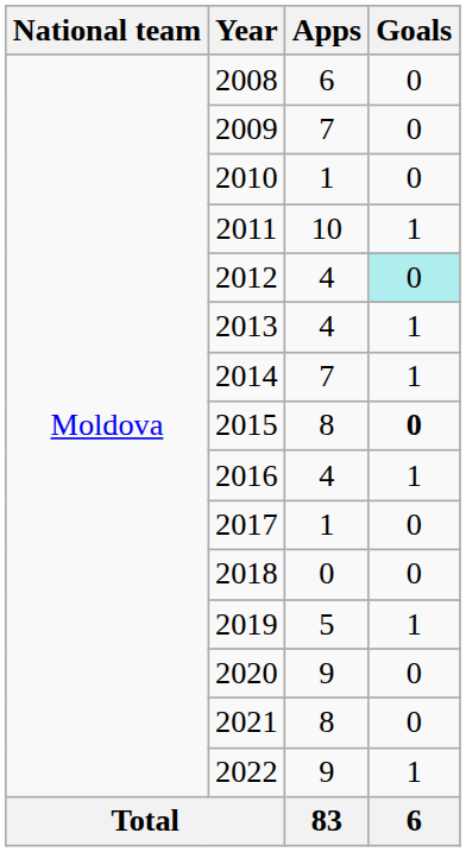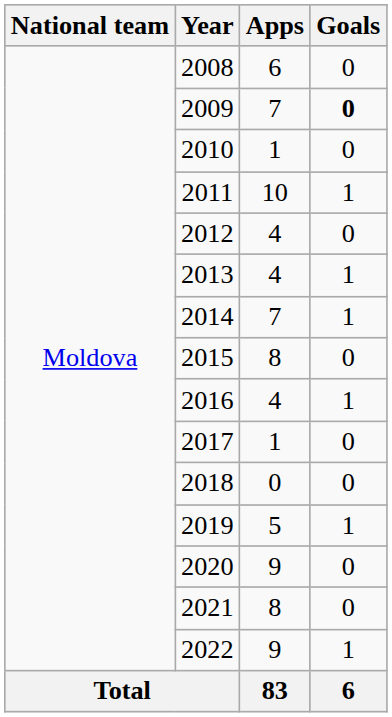2009 | Goals: normal -> bold
2012 | Goals: paleturquoise background -> no background
2015 | Goals: bold -> normal
